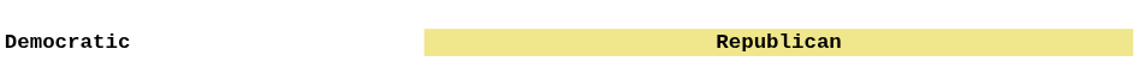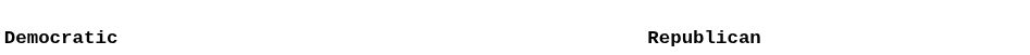Democratic | 153: khaki background -> no background
